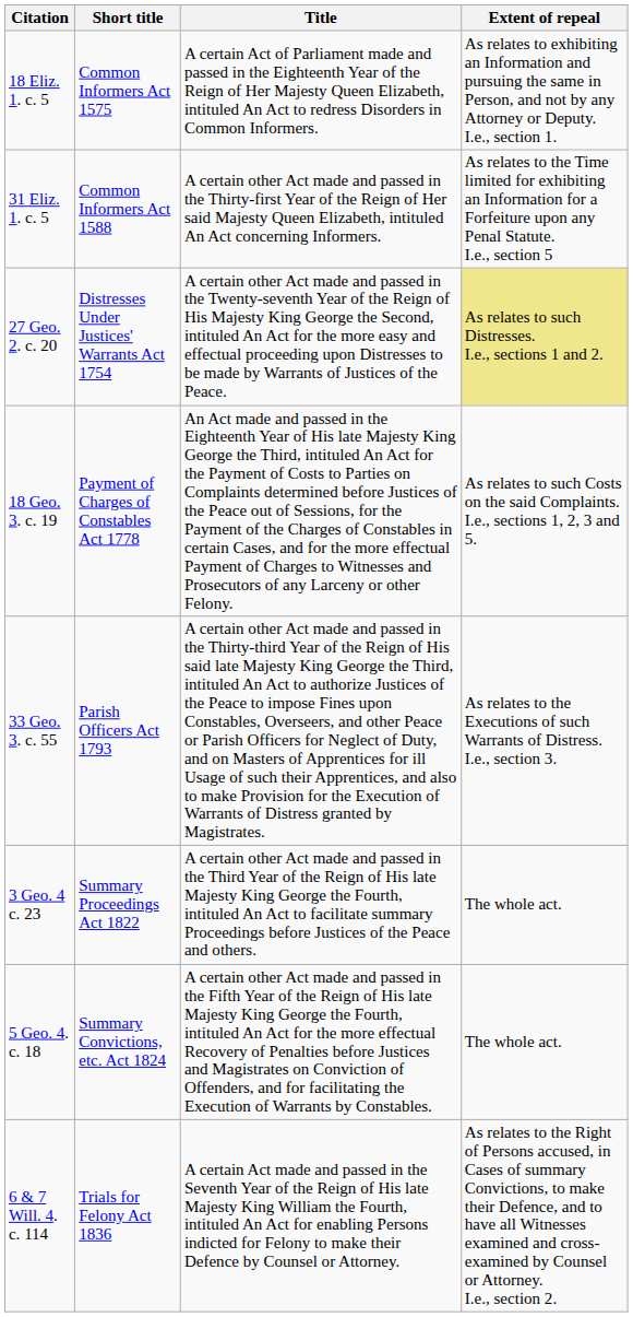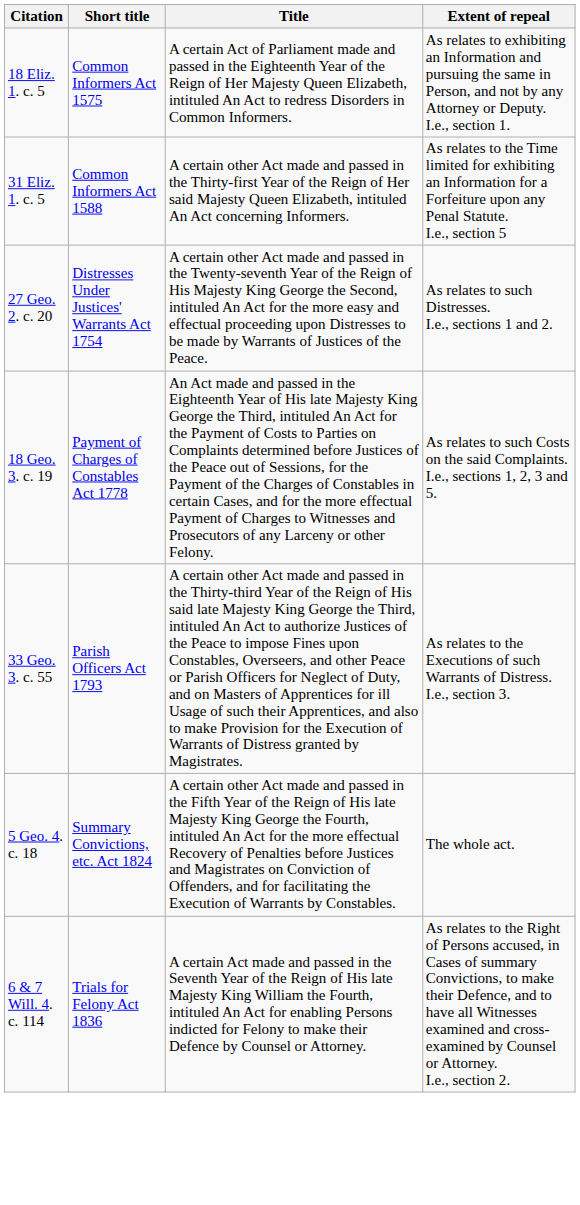27 Geo. 2. c. 20 | Extent of repeal: khaki background -> no background
- row: 3 Geo. 4 c. 23 | Summary Proceedings Act 1822 | A certain other Act made and passed in the Third Year of the Reign of His late Majesty King George the Fourth, intituled An Act to facilitate summary Proceedings before Justices of the Peace and others. | The whole act.
